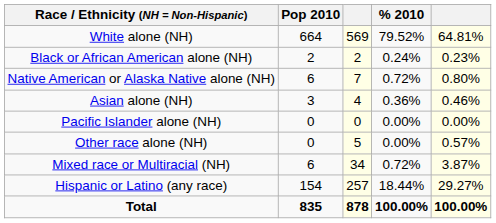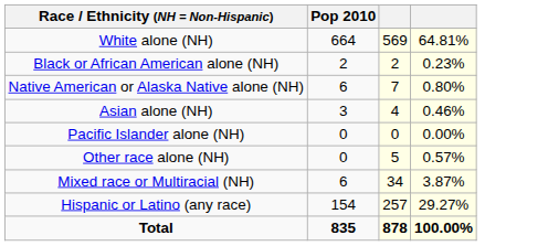- column: % 2010 | 79.52% | 0.24% | 0.72% | 0.36% | 0.00% | 0.00% | 0.72% | 18.44% | 100.00%
